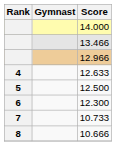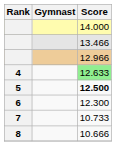12.633 | Score: no background -> lightgreen background
12.500 | Score: normal -> bold
